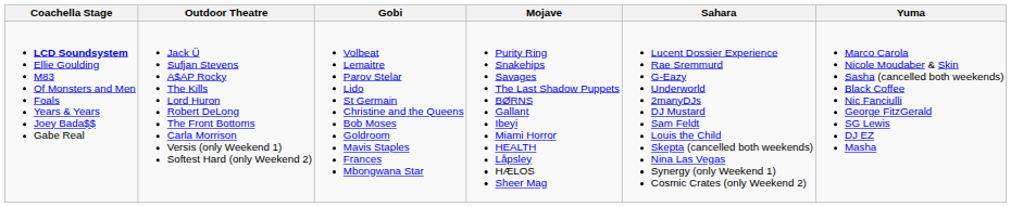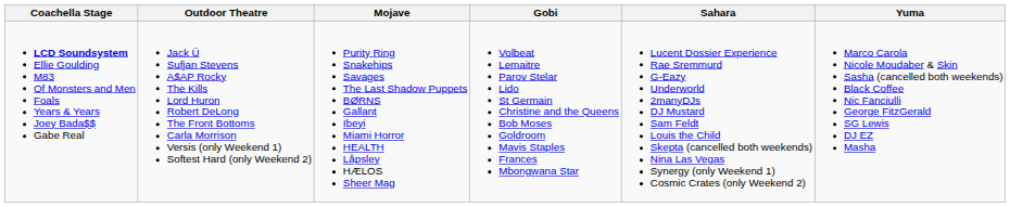columns swapped: Gobi <-> Mojave
